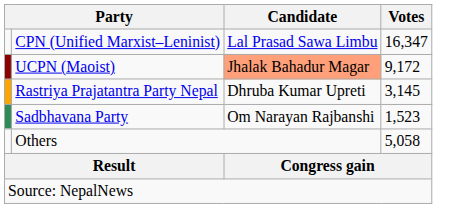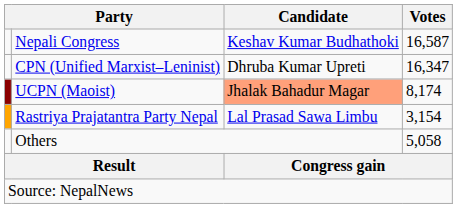+ row: Nepali Congress | Keshav Kumar Budhathoki | 16,587
CPN (Unified Marxist–Leninist) | Candidate: Lal Prasad Sawa Limbu -> Dhruba Kumar Upreti
UCPN (Maoist) | Votes: 9,172 -> 8,174
Rastriya Prajatantra Party Nepal | Candidate: Dhruba Kumar Upreti -> Lal Prasad Sawa Limbu
Rastriya Prajatantra Party Nepal | Votes: 3,145 -> 3,154
- row: Sadbhavana Party | Om Narayan Rajbanshi | 1,523
